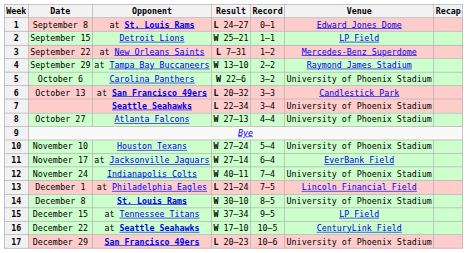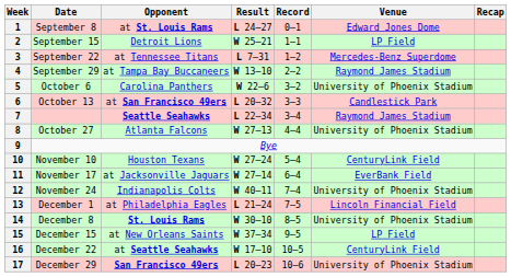3 | Opponent: at New Orleans Saints -> at Tennessee Titans
7 | Venue: University of Phoenix Stadium -> Raymond James Stadium
10 | Venue: University of Phoenix Stadium -> CenturyLink Field
15 | Opponent: at Tennessee Titans -> at New Orleans Saints
